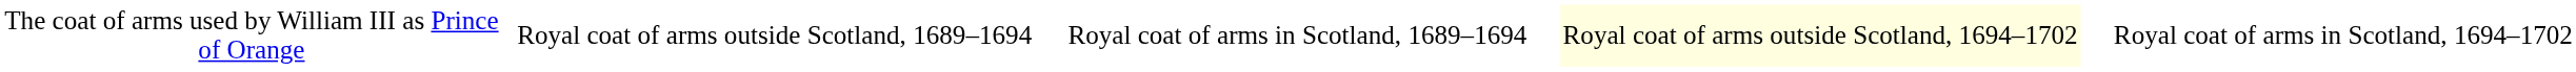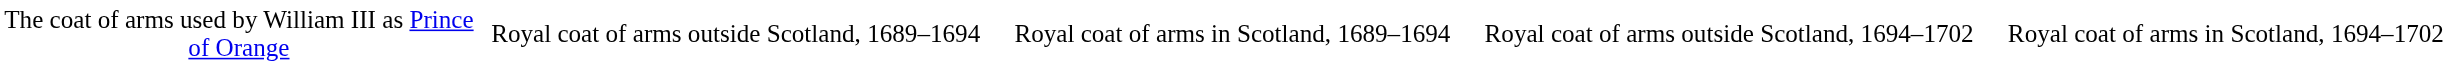The coat of arms used by William III as Prince of Orange | column 4: lightyellow background -> no background
